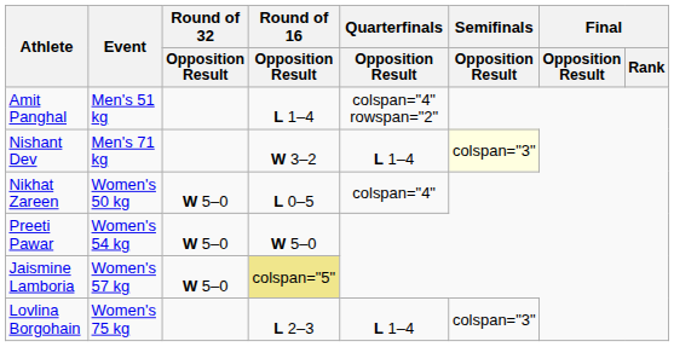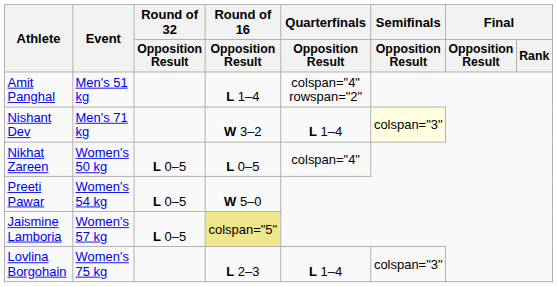Nikhat Zareen | Round of 32 / Opposition Result: W 5–0 -> L 0–5
Preeti Pawar | Round of 32 / Opposition Result: W 5–0 -> L 0–5
Jaismine Lamboria | Round of 32 / Opposition Result: W 5–0 -> L 0–5
